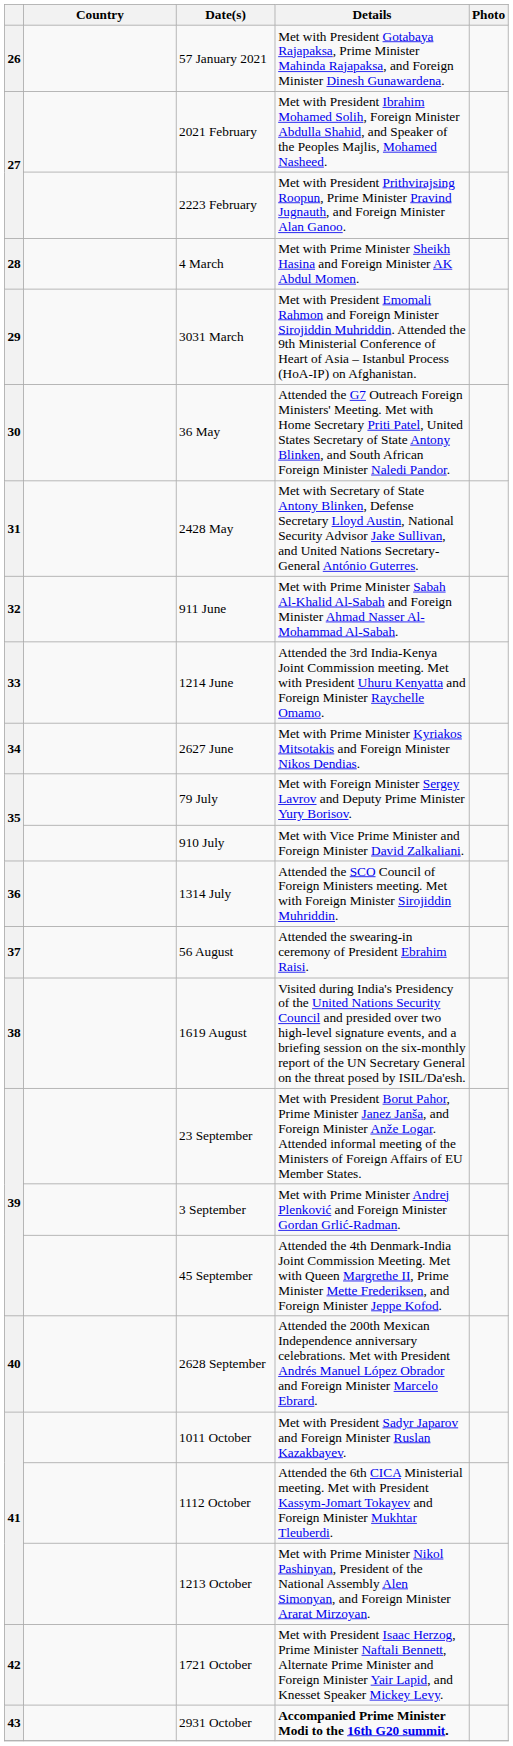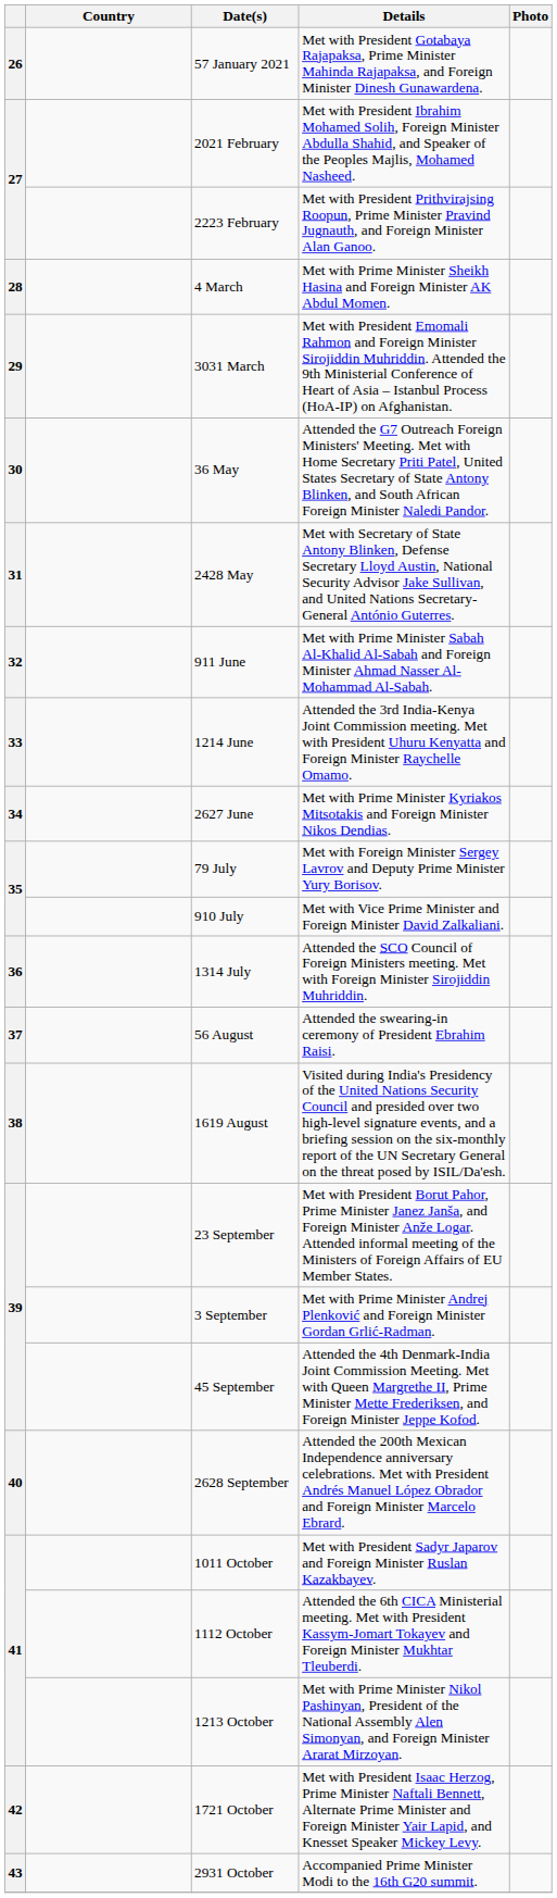2931 October | Details: bold -> normal
